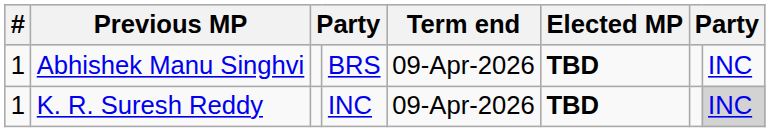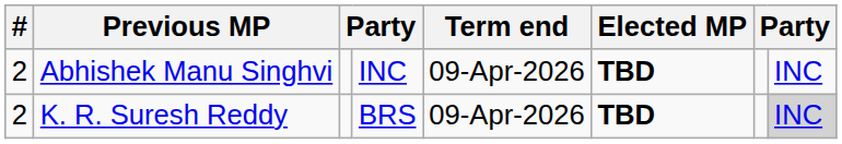Abhishek Manu Singhvi | #: 1 -> 2
Abhishek Manu Singhvi | column 4: BRS -> INC
K. R. Suresh Reddy | #: 1 -> 2
K. R. Suresh Reddy | column 4: INC -> BRS
